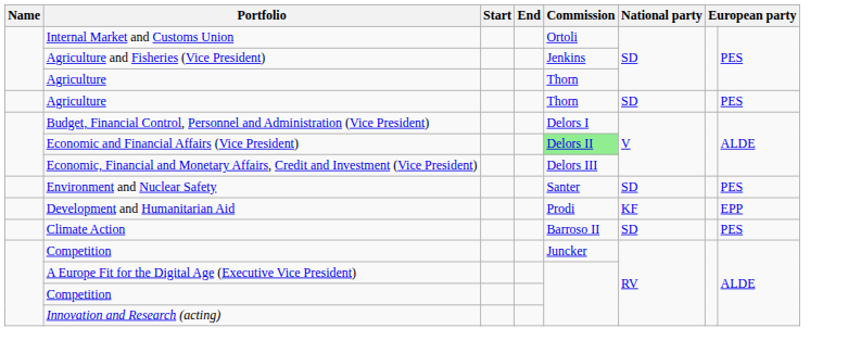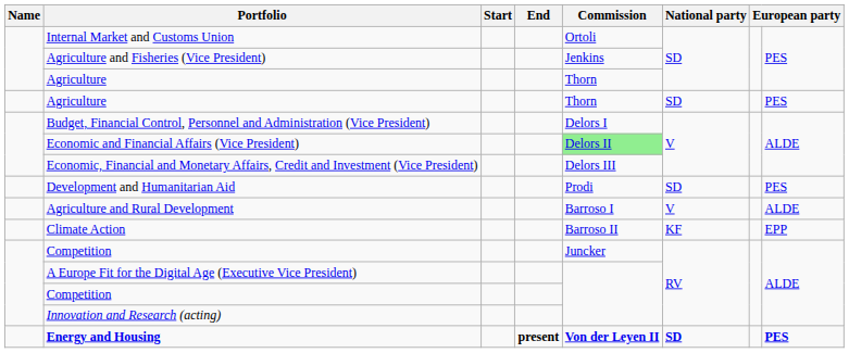- row: Environment and Nuclear Safety | Santer | SD | PES
Development and Humanitarian Aid | National party: KF -> SD
Development and Humanitarian Aid | column 8: EPP -> PES
+ row: Agriculture and Rural Development | Barroso I | V | ALDE
Climate Action | National party: SD -> KF
Climate Action | column 8: PES -> EPP
+ row: Energy and Housing | present | Von der Leyen II | SD | PES
